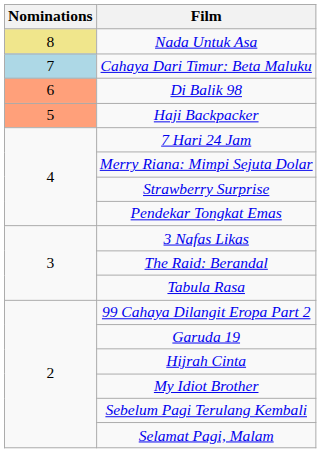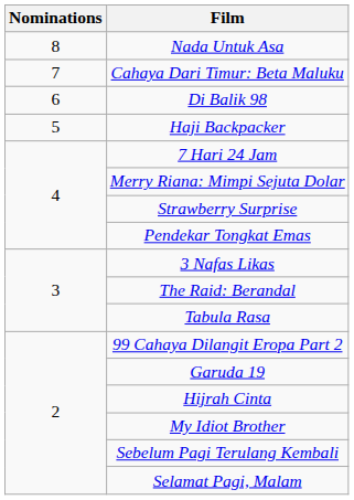Nada Untuk Asa | Nominations: khaki background -> no background
Cahaya Dari Timur: Beta Maluku | Nominations: lightblue background -> no background
Di Balik 98 | Nominations: lightsalmon background -> no background
Haji Backpacker | Nominations: lightsalmon background -> no background
